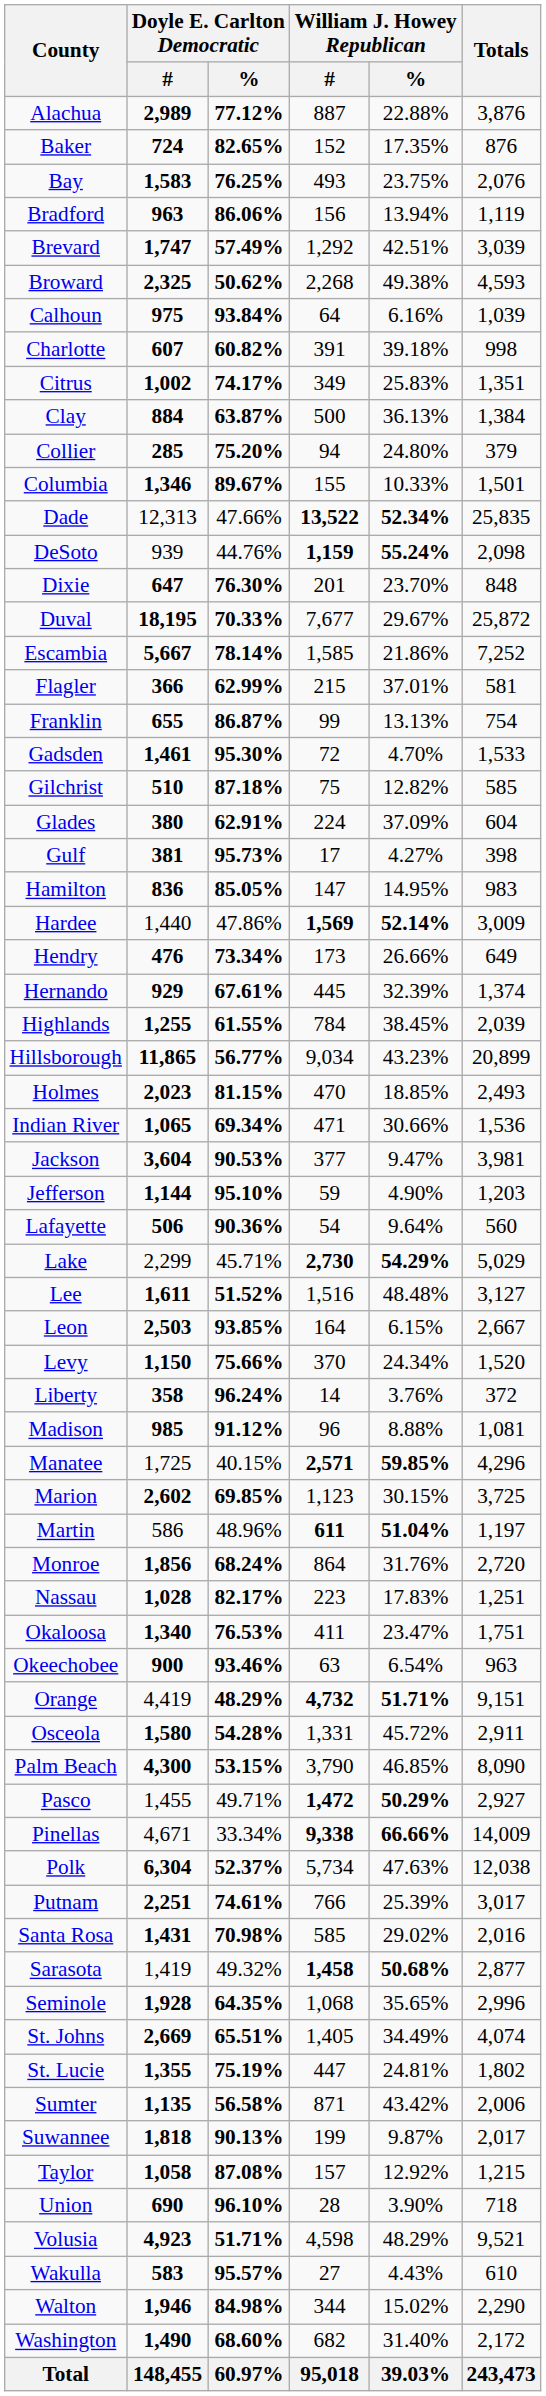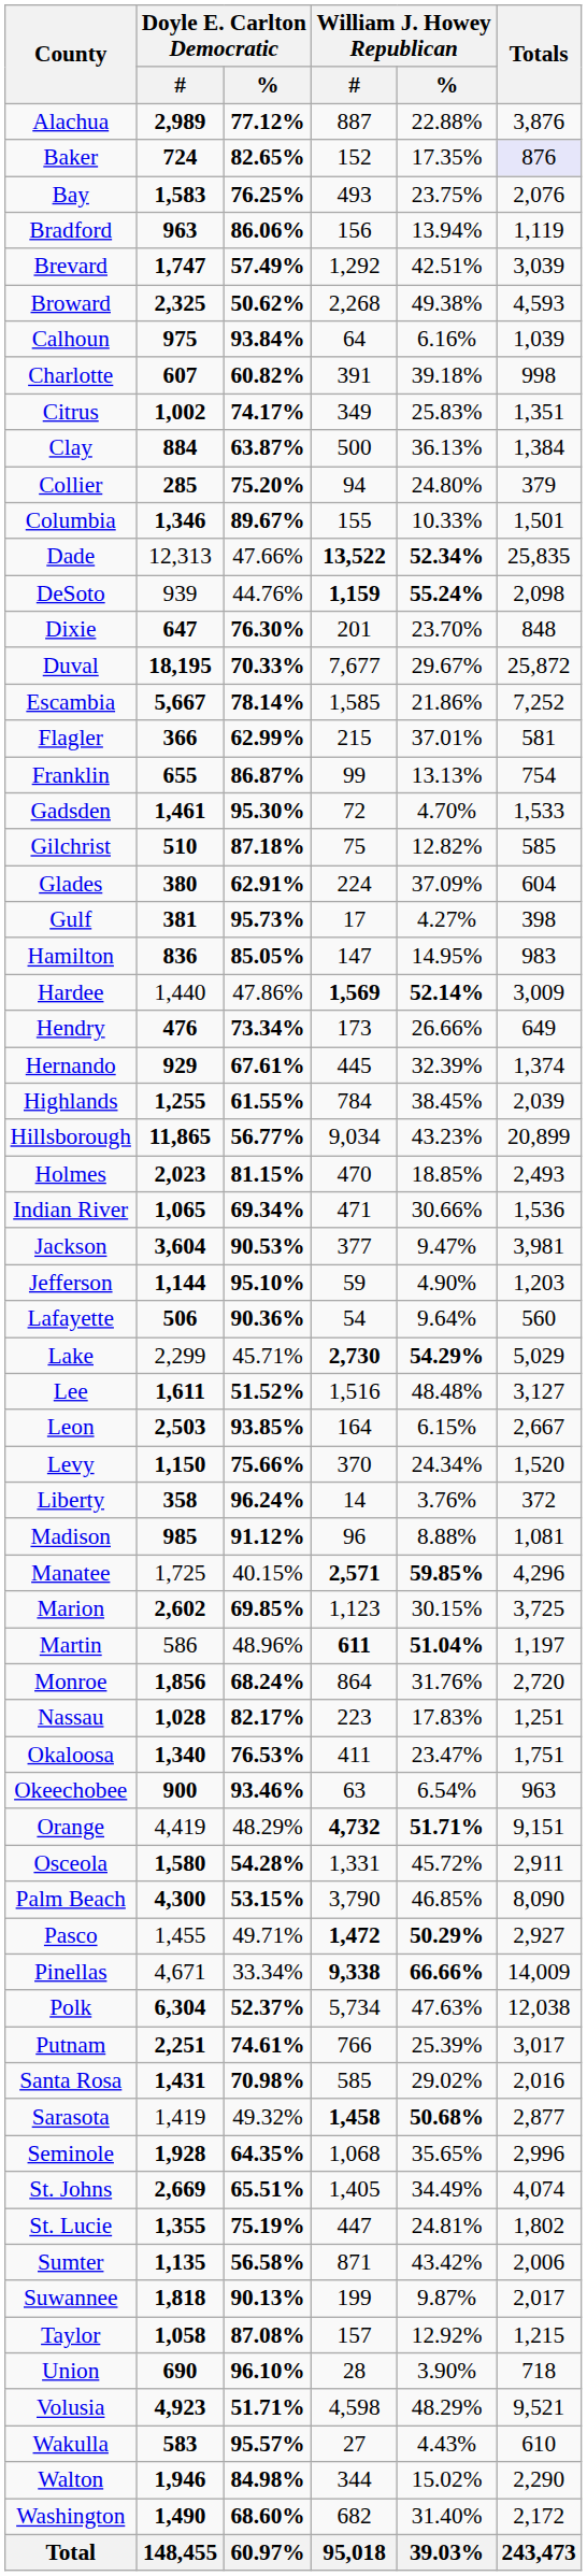Baker | Totals: no background -> lavender background
Orange | Doyle E. Carlton Democratic / %: bold -> normal
